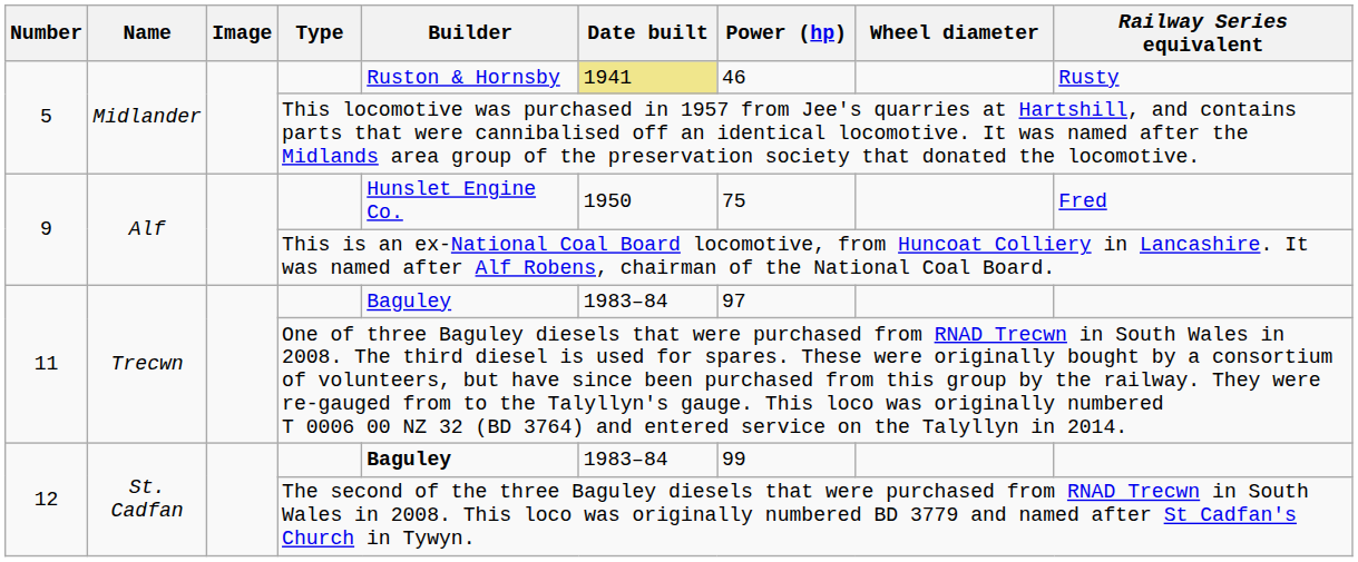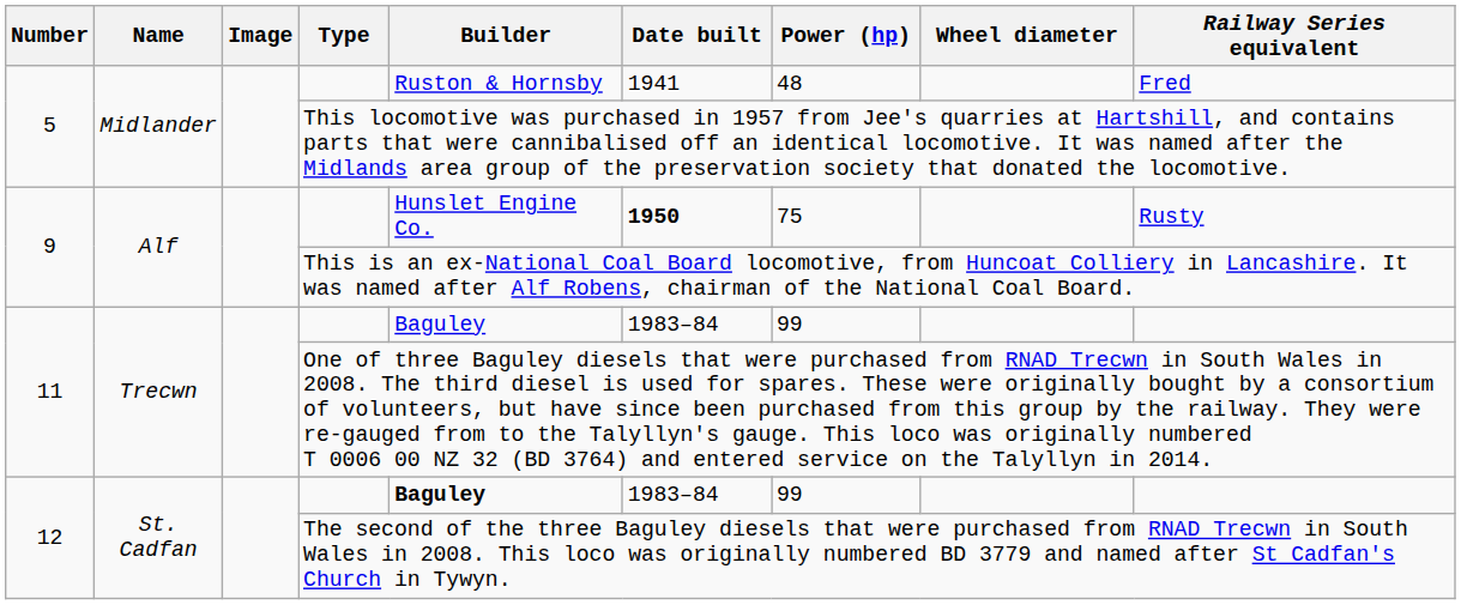row 2 | Date built: khaki background -> no background
row 2 | Power (hp): 46 -> 48
row 2 | Railway Series equivalent: Rusty -> Fred
row 4 | Date built: normal -> bold
row 4 | Railway Series equivalent: Fred -> Rusty
row 6 | Power (hp): 97 -> 99
